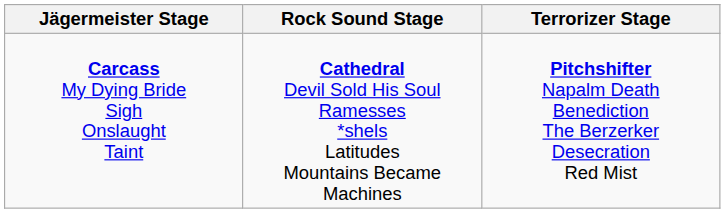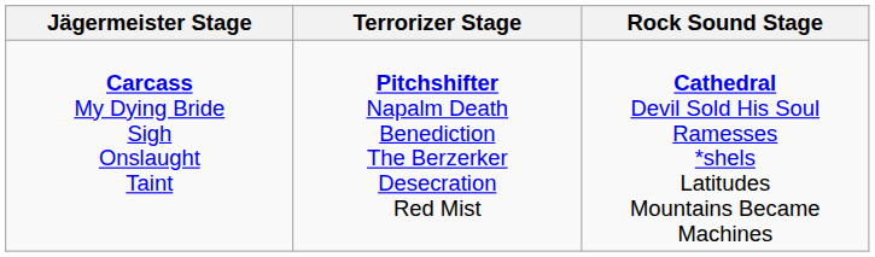columns swapped: Terrorizer Stage <-> Rock Sound Stage
